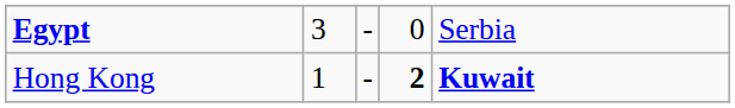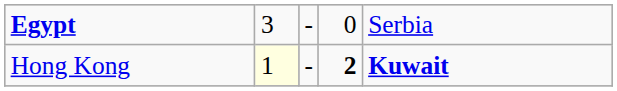Hong Kong | column 2: no background -> lightyellow background
